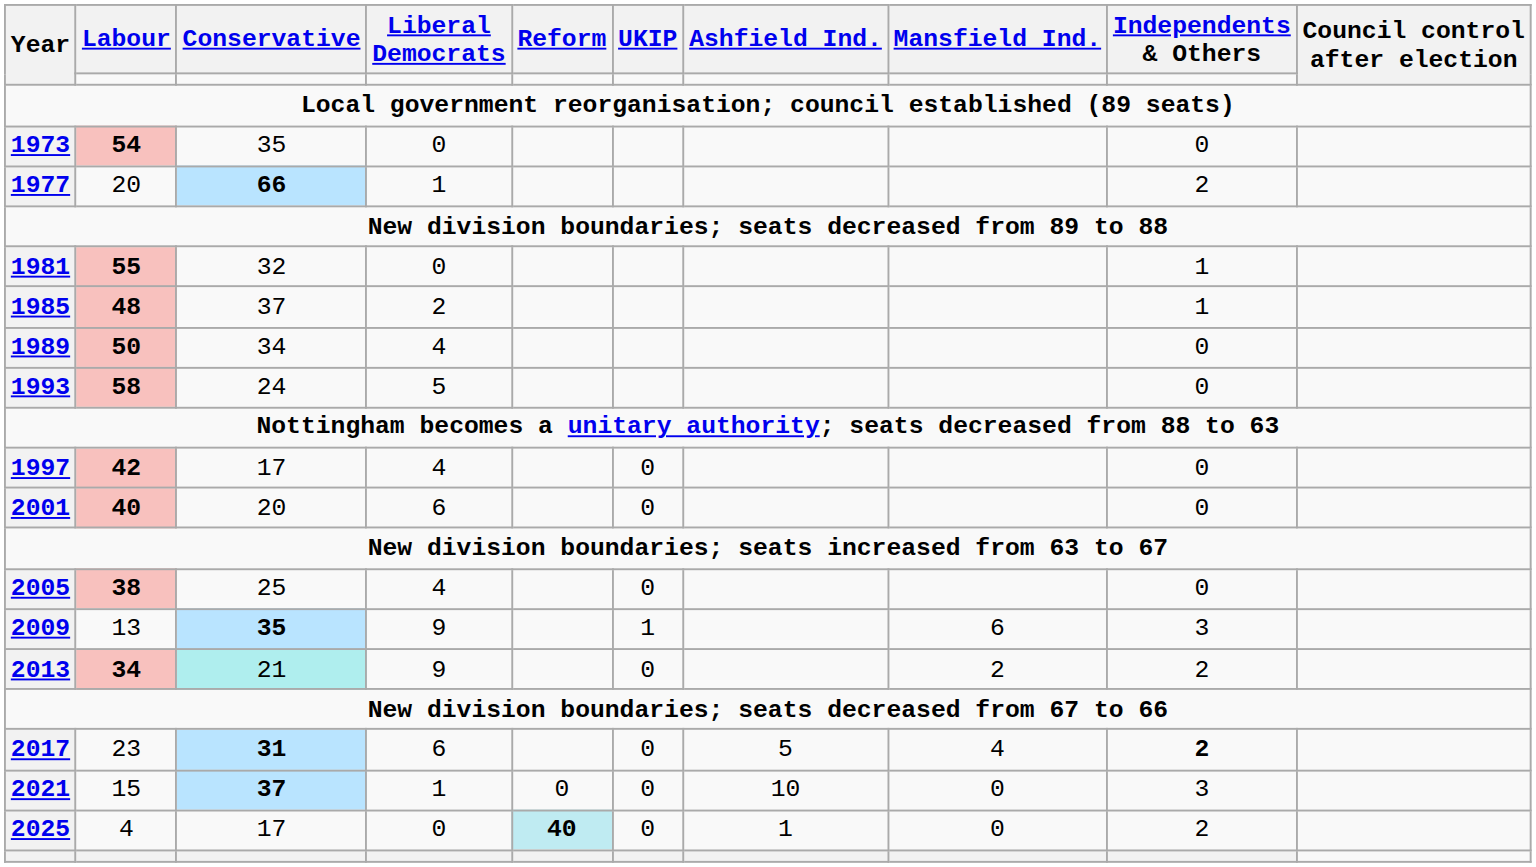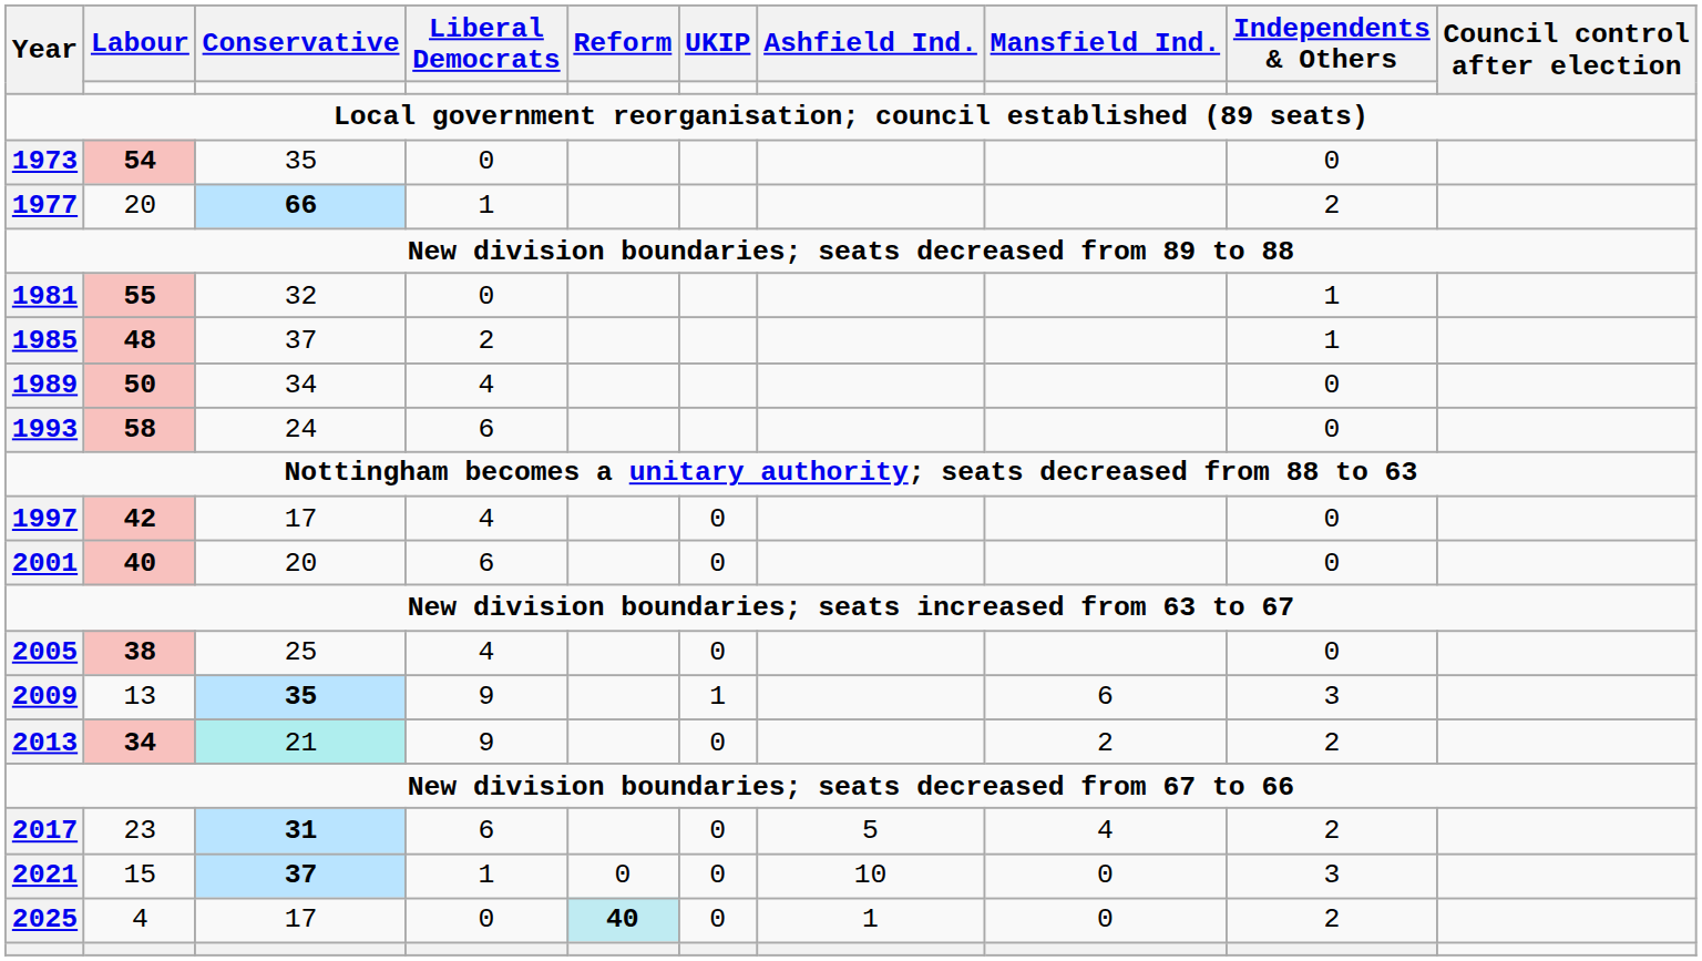1993 | Liberal Democrats: 5 -> 6
2017 | Independents & Others: bold -> normal
